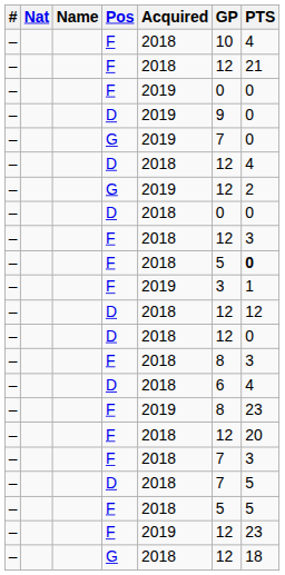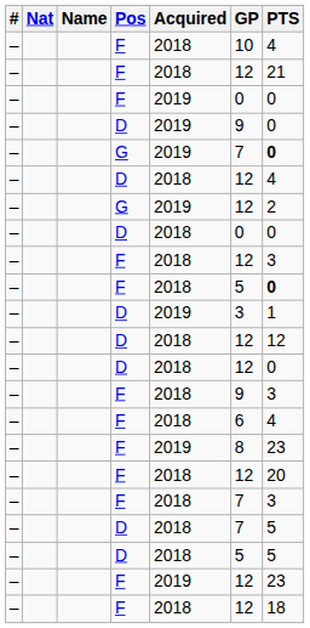row 6 | PTS: normal -> bold
row 12 | Pos: F -> D
row 15 | GP: 8 -> 9
row 16 | Pos: D -> F
row 21 | Pos: F -> D
row 23 | Pos: G -> F
